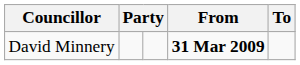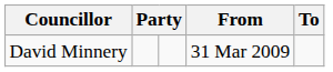David Minnery | From: bold -> normal
